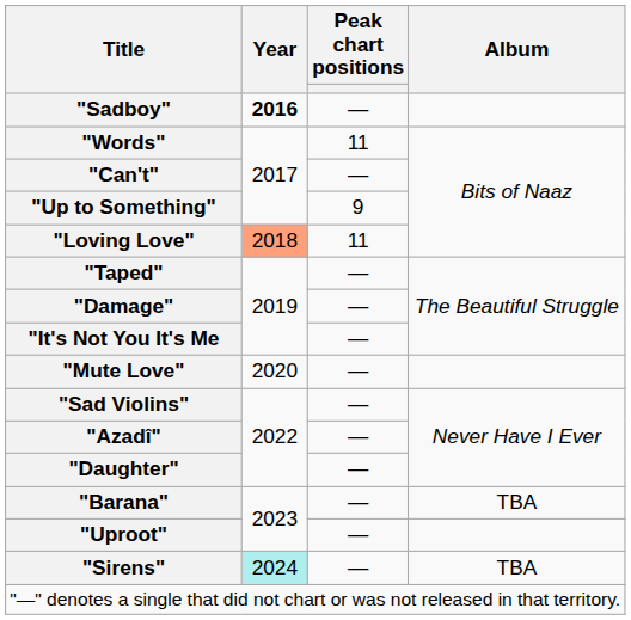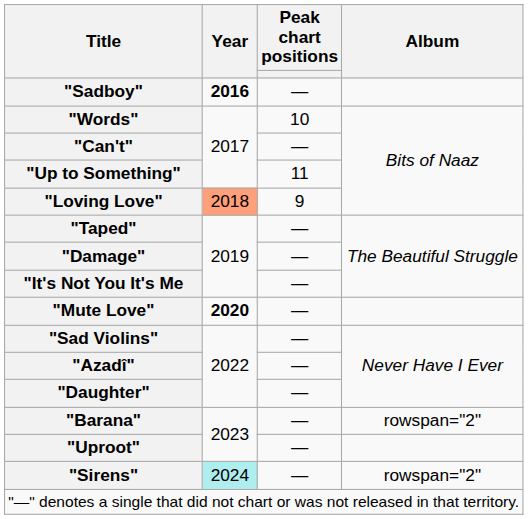"Words" | Peak chart positions: 11 -> 10
"Up to Something" | Peak chart positions: 9 -> 11
"Loving Love" | Peak chart positions: 11 -> 9
"Mute Love" | Year: normal -> bold
"Barana" | Album: TBA -> rowspan="2"
"Sirens" | Album: TBA -> rowspan="2"
